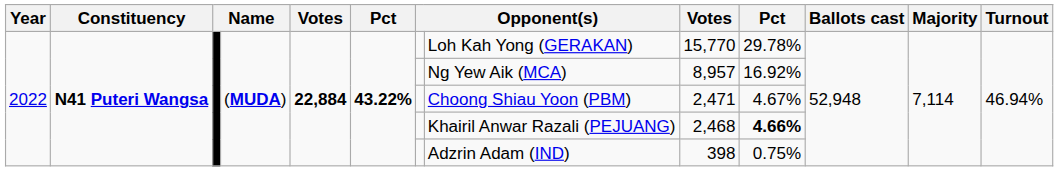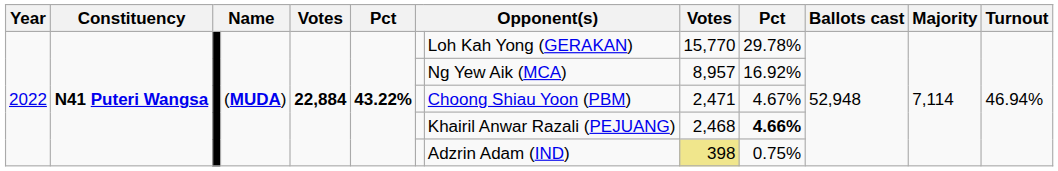row 6 | column 9: no background -> khaki background
